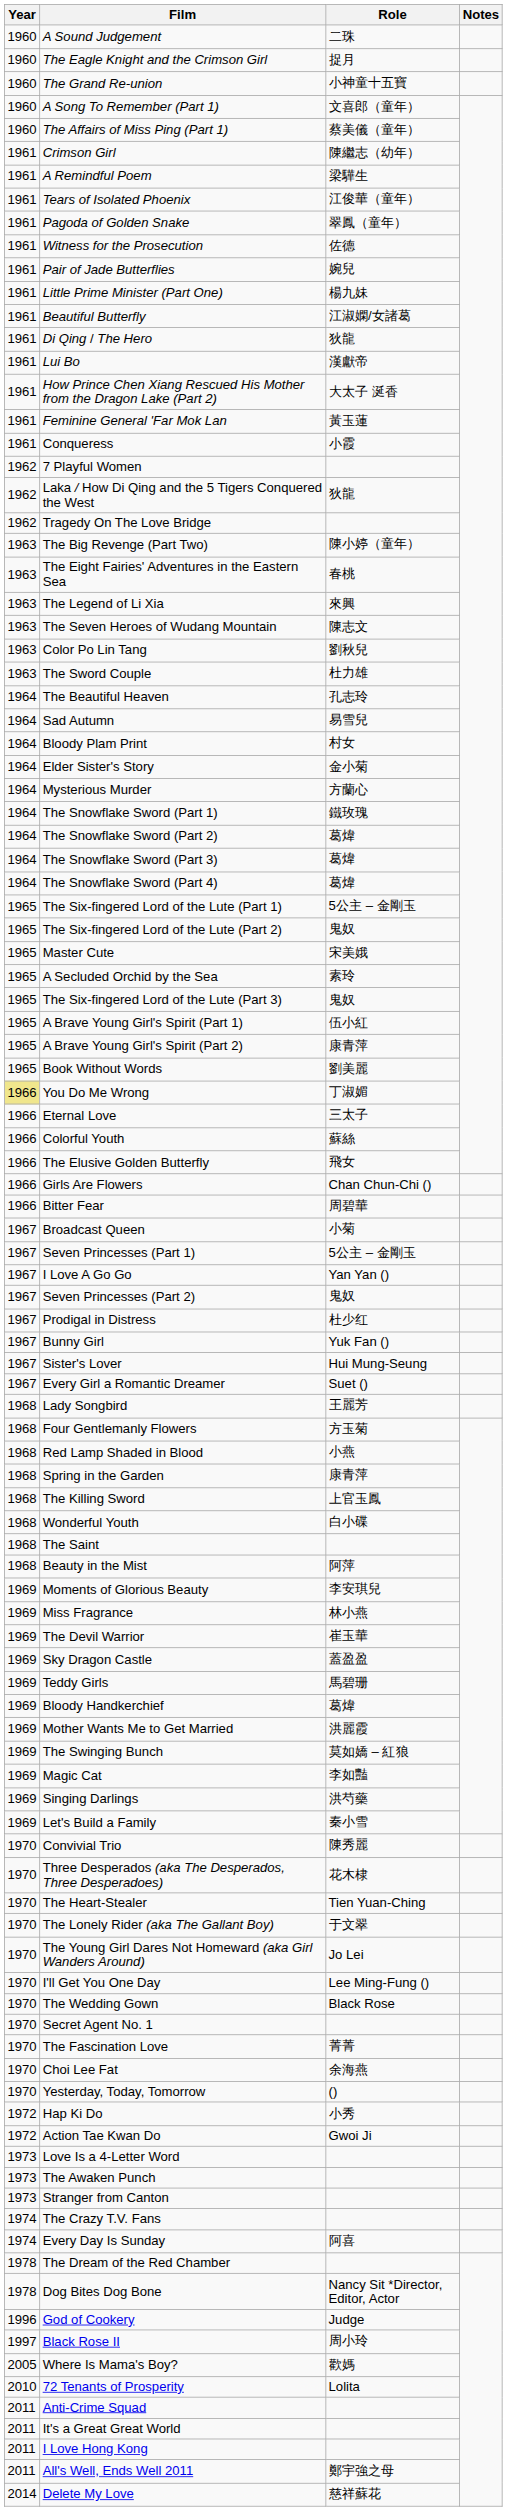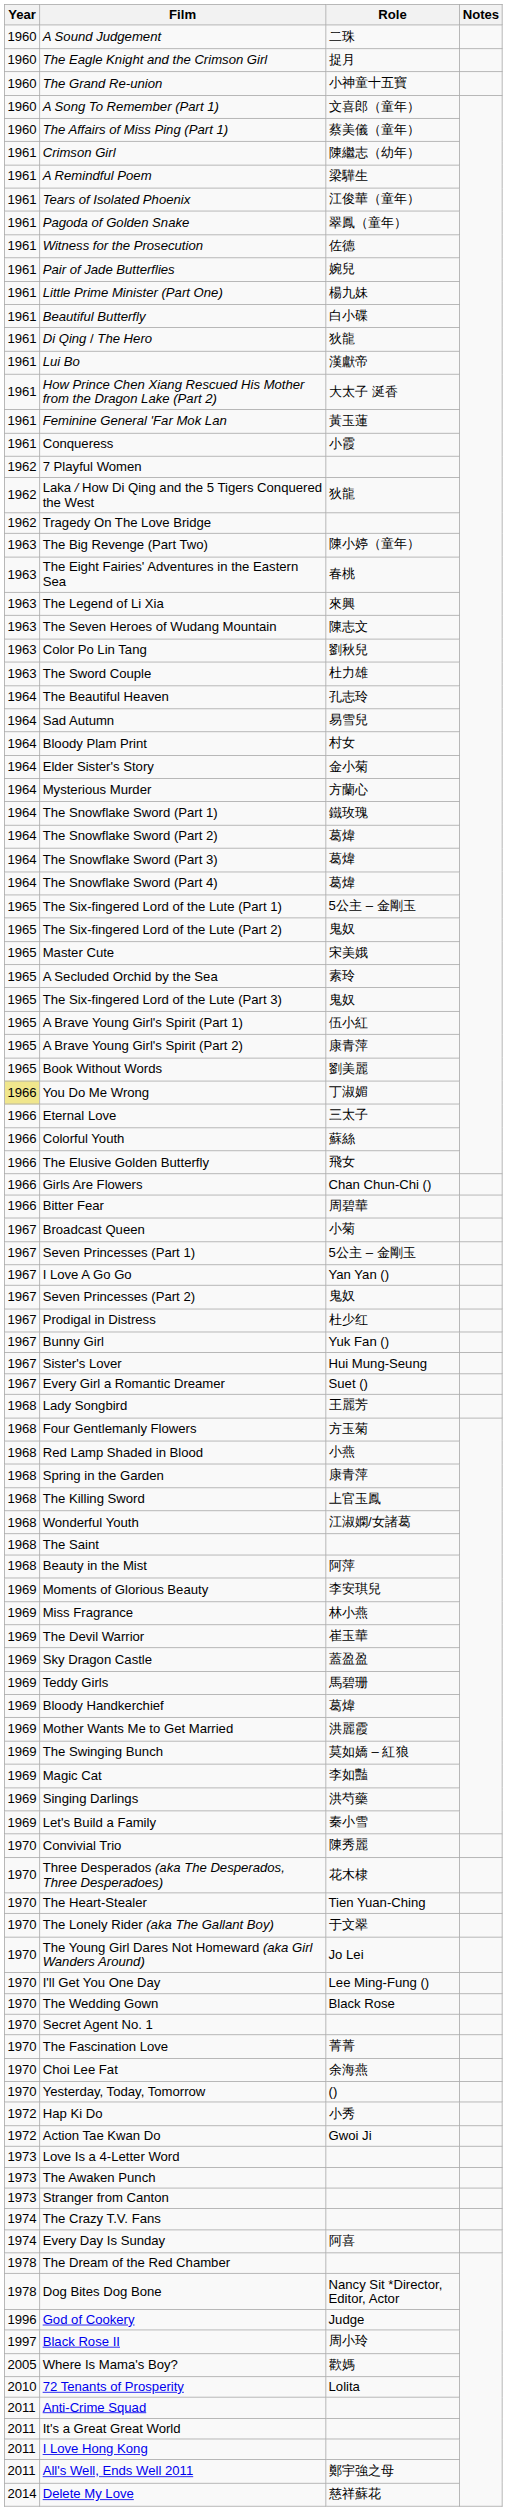Beautiful Butterfly | Role: 江淑嫻/女諸葛 -> 白小碟
Wonderful Youth | Role: 白小碟 -> 江淑嫻/女諸葛
